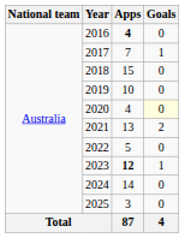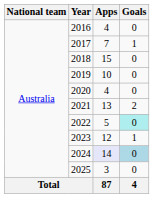2016 | Apps: bold -> normal
2020 | Goals: lightyellow background -> no background
2022 | Goals: no background -> paleturquoise background
2023 | Apps: bold -> normal
2024 | Apps: no background -> lavender background
2024 | Goals: no background -> lightblue background
